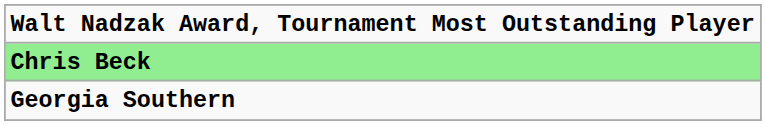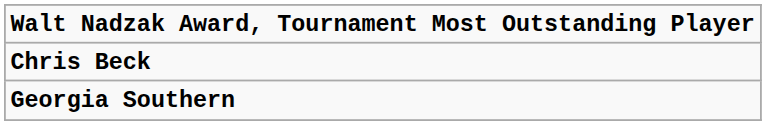row 2 | column 1: lightgreen background -> no background
